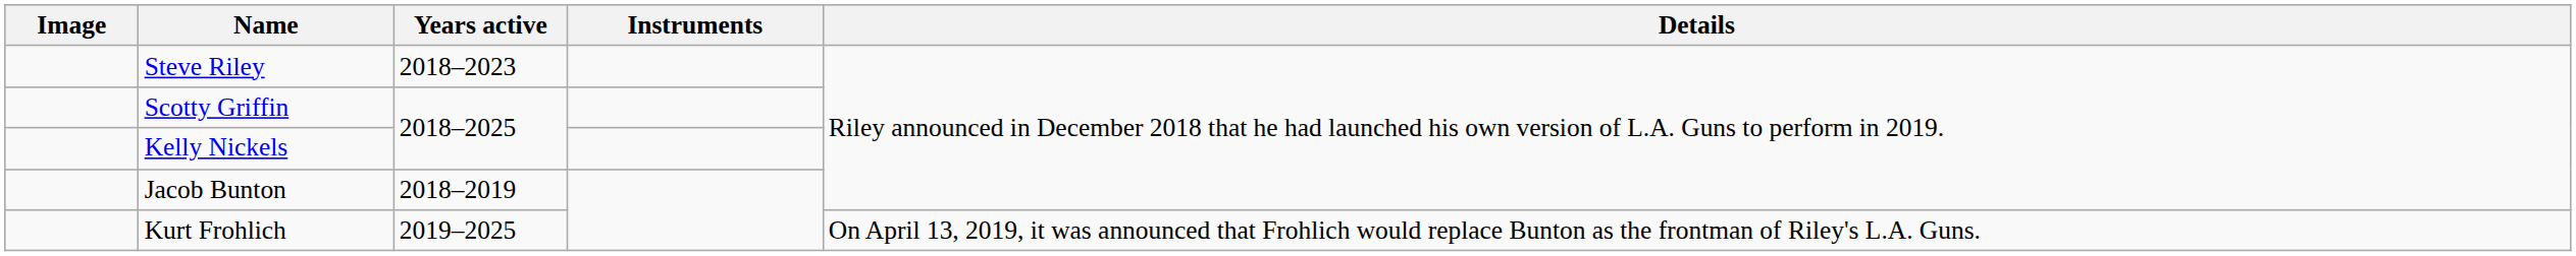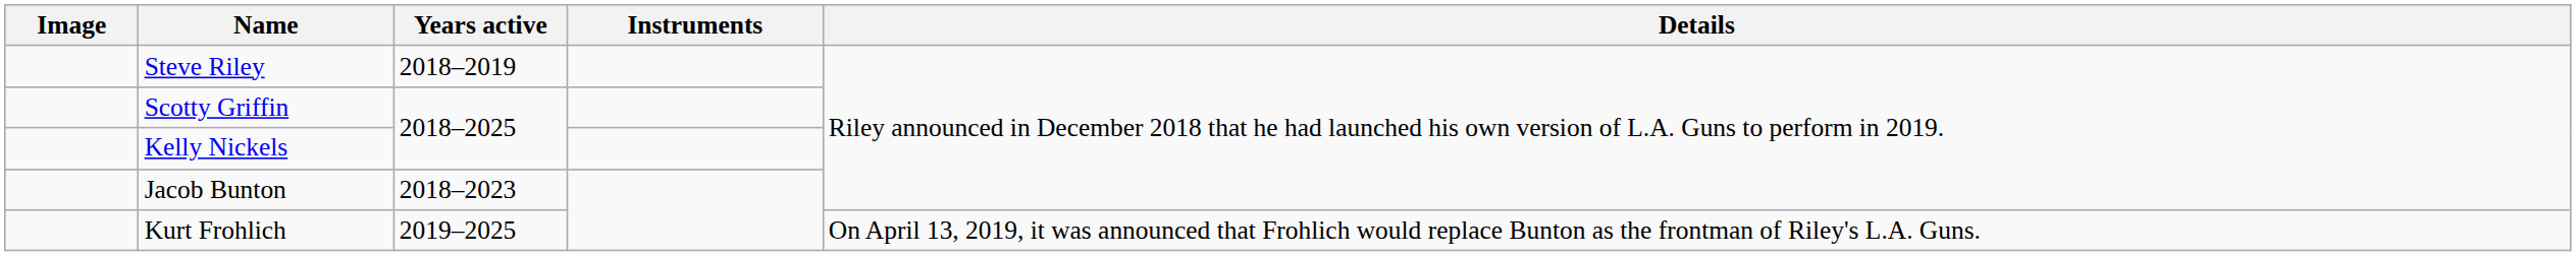Steve Riley | Years active: 2018–2023 -> 2018–2019
Jacob Bunton | Years active: 2018–2019 -> 2018–2023
